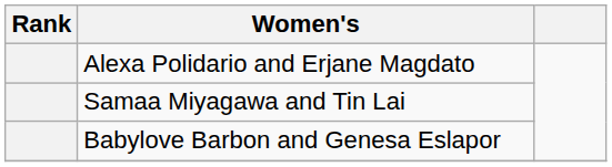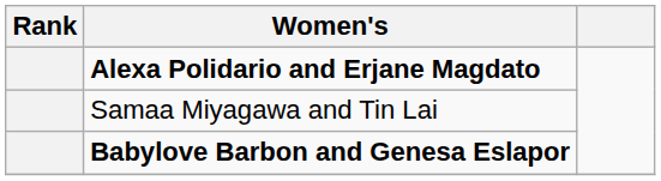Alexa Polidario and Erjane Magdato | Women's: normal -> bold
Babylove Barbon and Genesa Eslapor | Women's: normal -> bold
